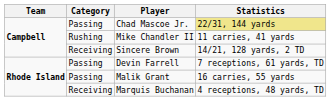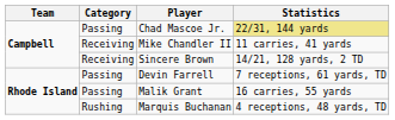Mike Chandler II | Category: Rushing -> Receiving
Marquis Buchanan | Category: Receiving -> Rushing
